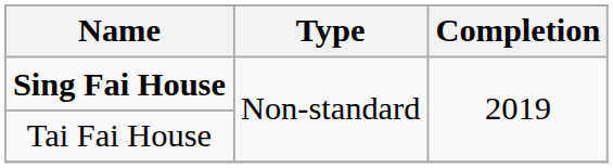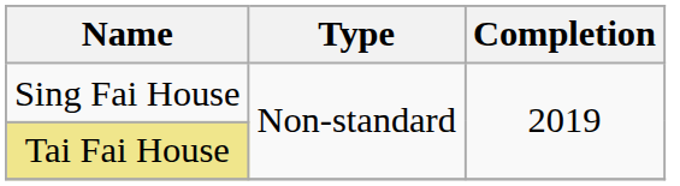Sing Fai House | Name: bold -> normal
Tai Fai House | Name: no background -> khaki background
